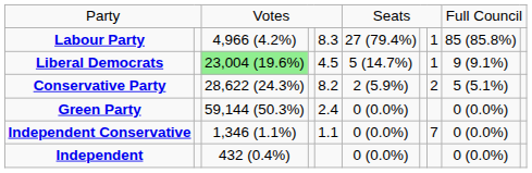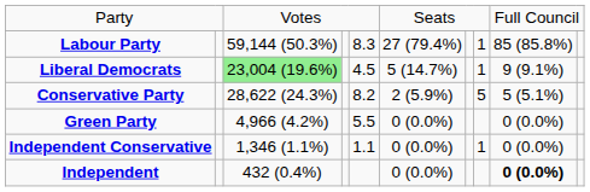Labour Party | column 3: 4,966 (4.2%) -> 59,144 (50.3%)
Conservative Party | column 8: 2 -> 5
Green Party | column 3: 59,144 (50.3%) -> 4,966 (4.2%)
Green Party | column 5: 2.4 -> 5.5
Independent Conservative | column 8: 7 -> 1
Independent | column 9: normal -> bold
